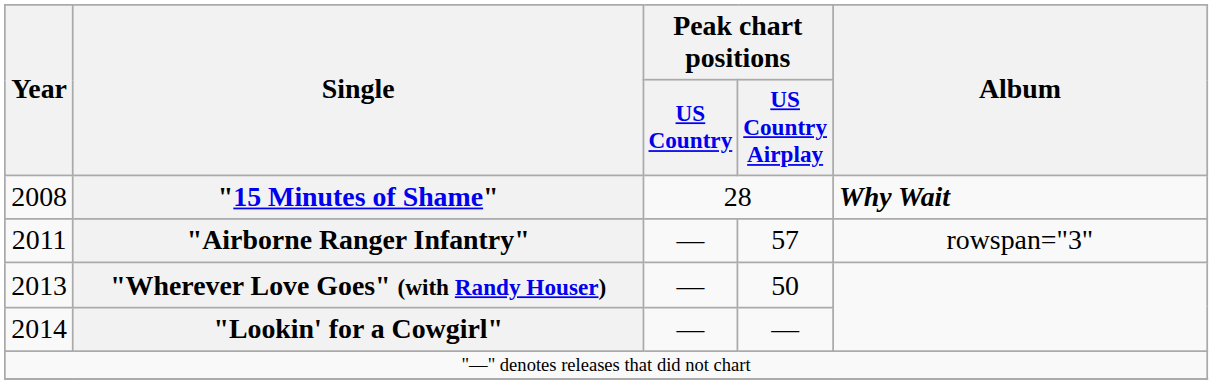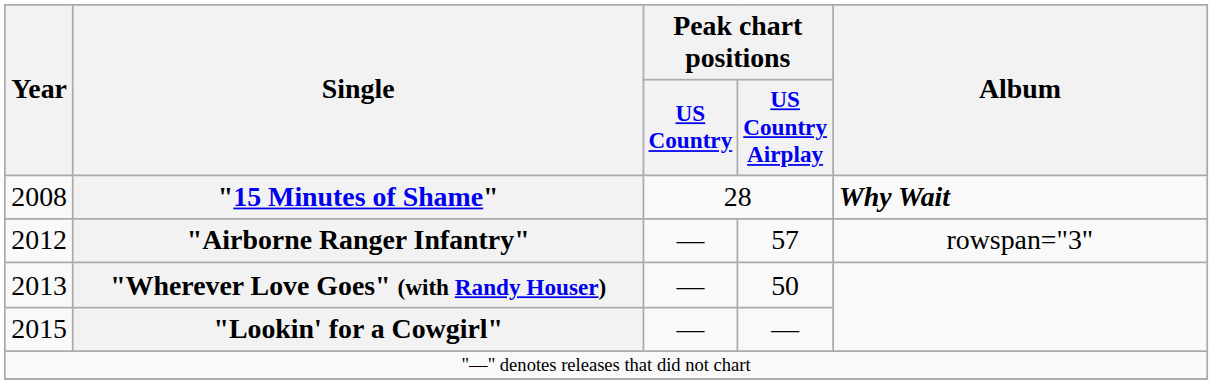"Airborne Ranger Infantry" | Year: 2011 -> 2012
"Lookin' for a Cowgirl" | Year: 2014 -> 2015
